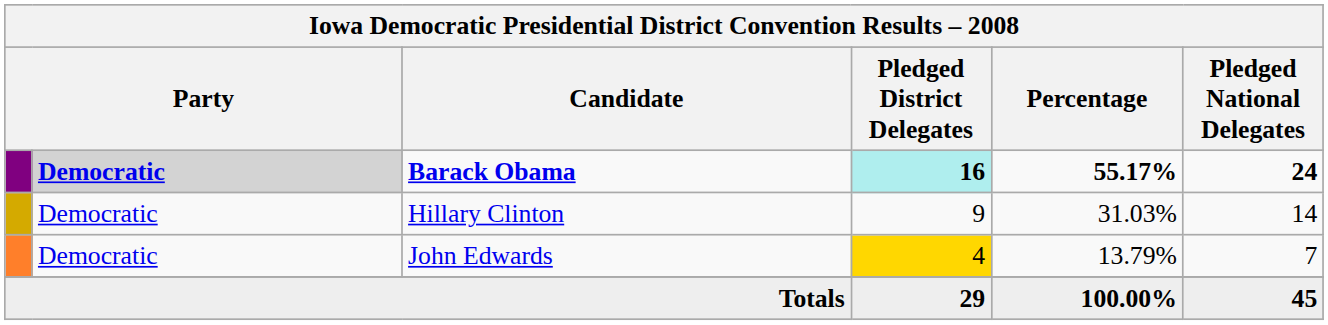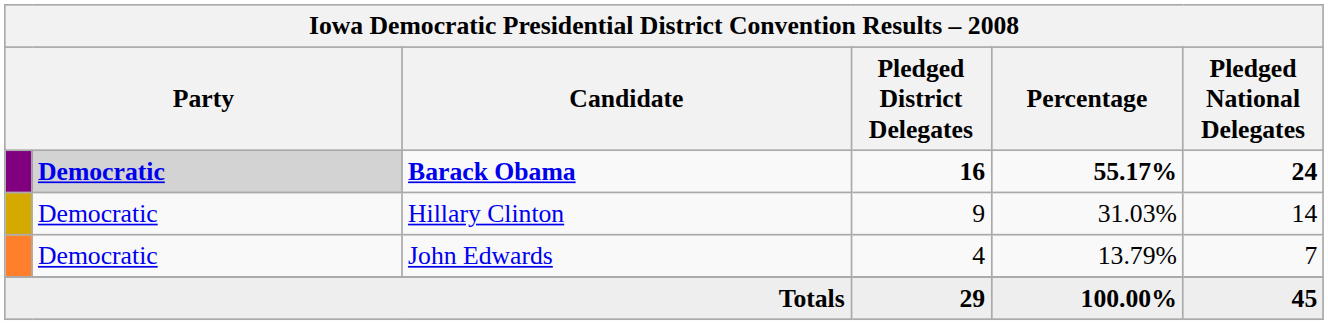Barack Obama | Pledged District Delegates: paleturquoise background -> no background
John Edwards | Pledged District Delegates: gold background -> no background
